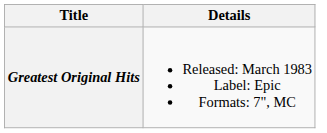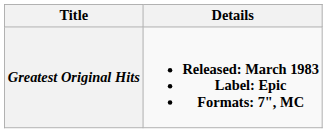Greatest Original Hits | Details: normal -> bold
